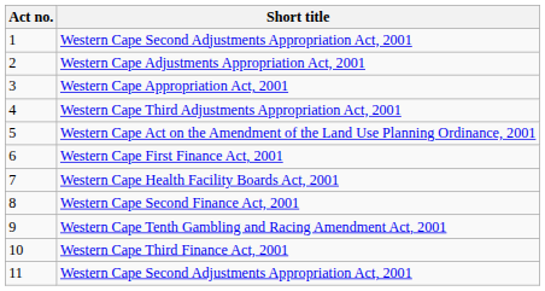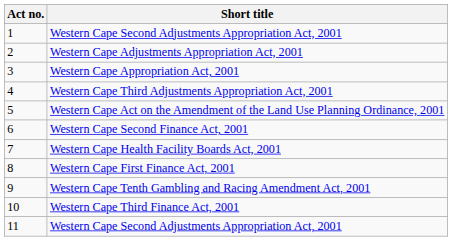row 7 | Short title: Western Cape First Finance Act, 2001 -> Western Cape Second Finance Act, 2001
row 9 | Short title: Western Cape Second Finance Act, 2001 -> Western Cape First Finance Act, 2001
